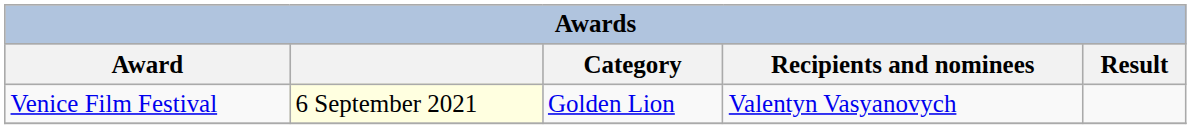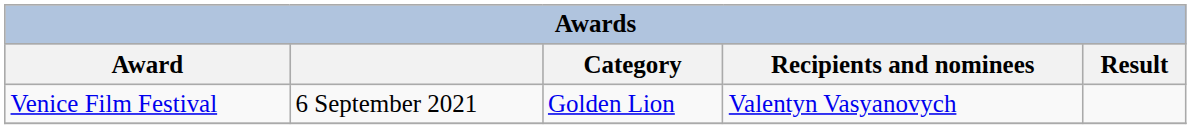Venice Film Festival | column 2: lightyellow background -> no background
